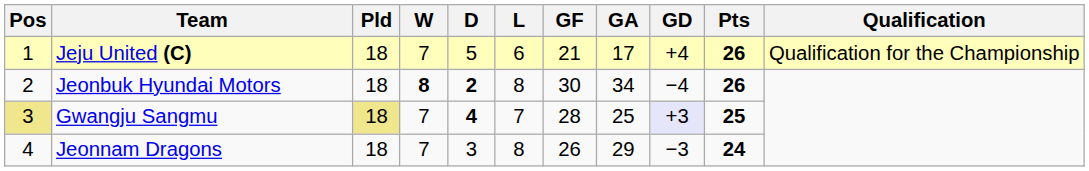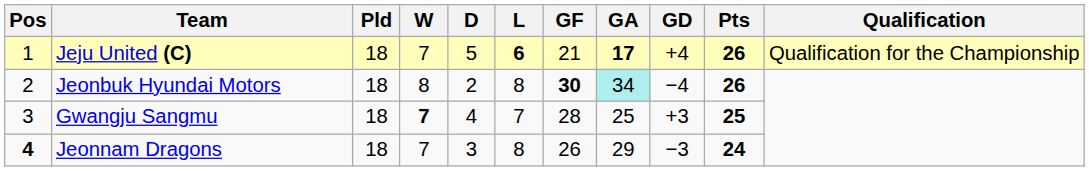Jeju United (C) | L: normal -> bold
Jeju United (C) | GA: normal -> bold
Jeonbuk Hyundai Motors | W: bold -> normal
Jeonbuk Hyundai Motors | D: bold -> normal
Jeonbuk Hyundai Motors | GF: normal -> bold
Jeonbuk Hyundai Motors | GA: no background -> paleturquoise background
Gwangju Sangmu | Pos: khaki background -> no background
Gwangju Sangmu | Pld: khaki background -> no background
Gwangju Sangmu | W: normal -> bold
Gwangju Sangmu | D: bold -> normal
Gwangju Sangmu | GD: lavender background -> no background
Jeonnam Dragons | Pos: normal -> bold
